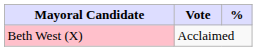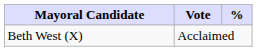Beth West (X) | Mayoral Candidate: pink background -> no background
